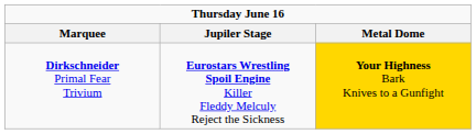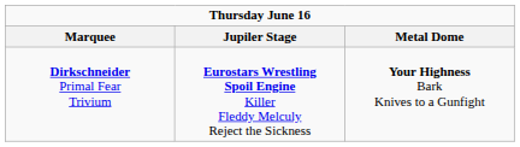Dirkschneider Primal Fear Trivium | Metal Dome: gold background -> no background
